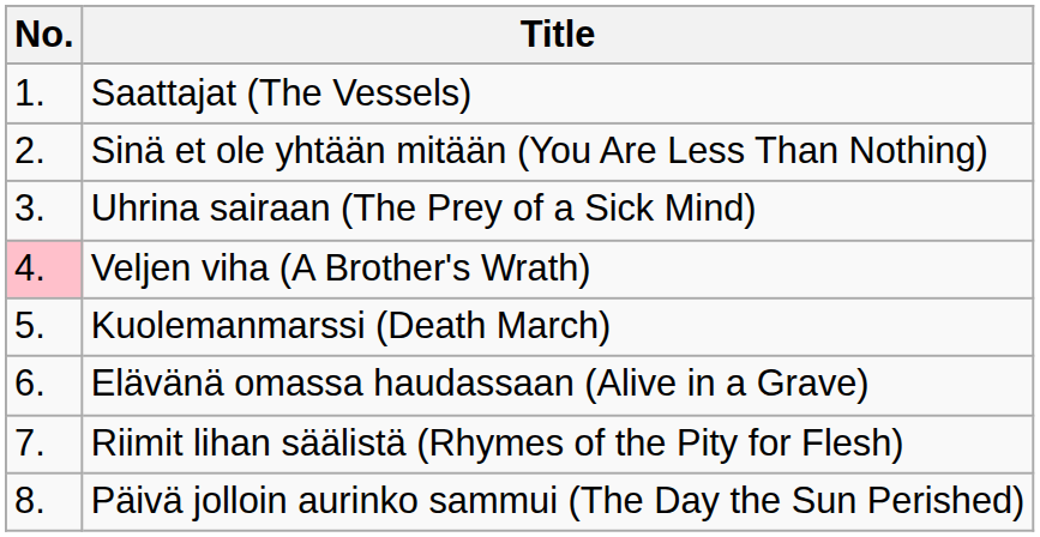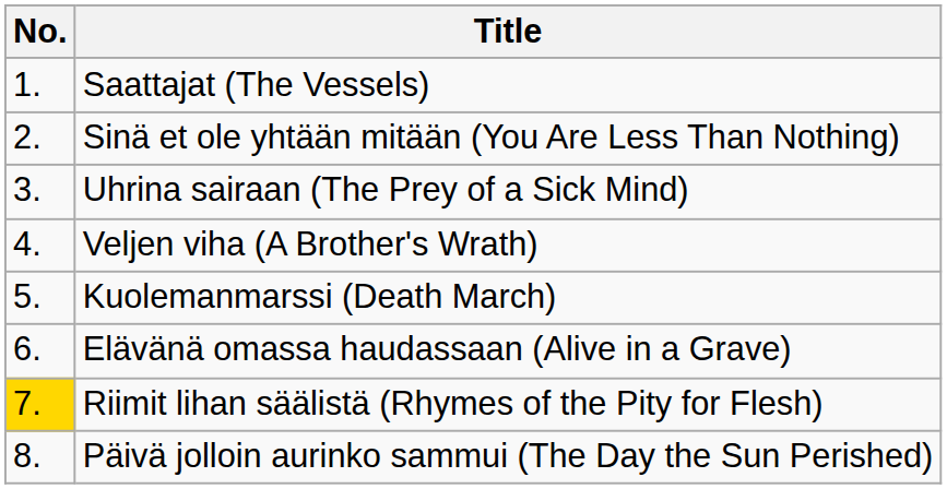Veljen viha (A Brother's Wrath) | No.: pink background -> no background
Riimit lihan säälistä (Rhymes of the Pity for Flesh) | No.: no background -> gold background
